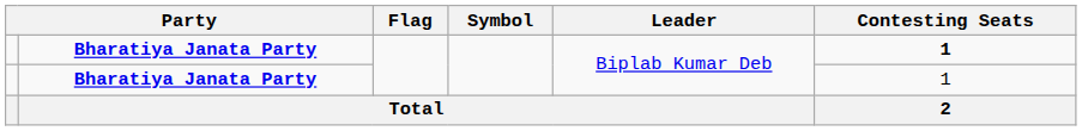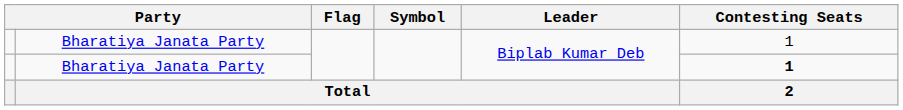row 2 | column 2: bold -> normal
row 2 | Contesting Seats: bold -> normal
row 3 | column 2: bold -> normal
row 3 | Contesting Seats: normal -> bold
